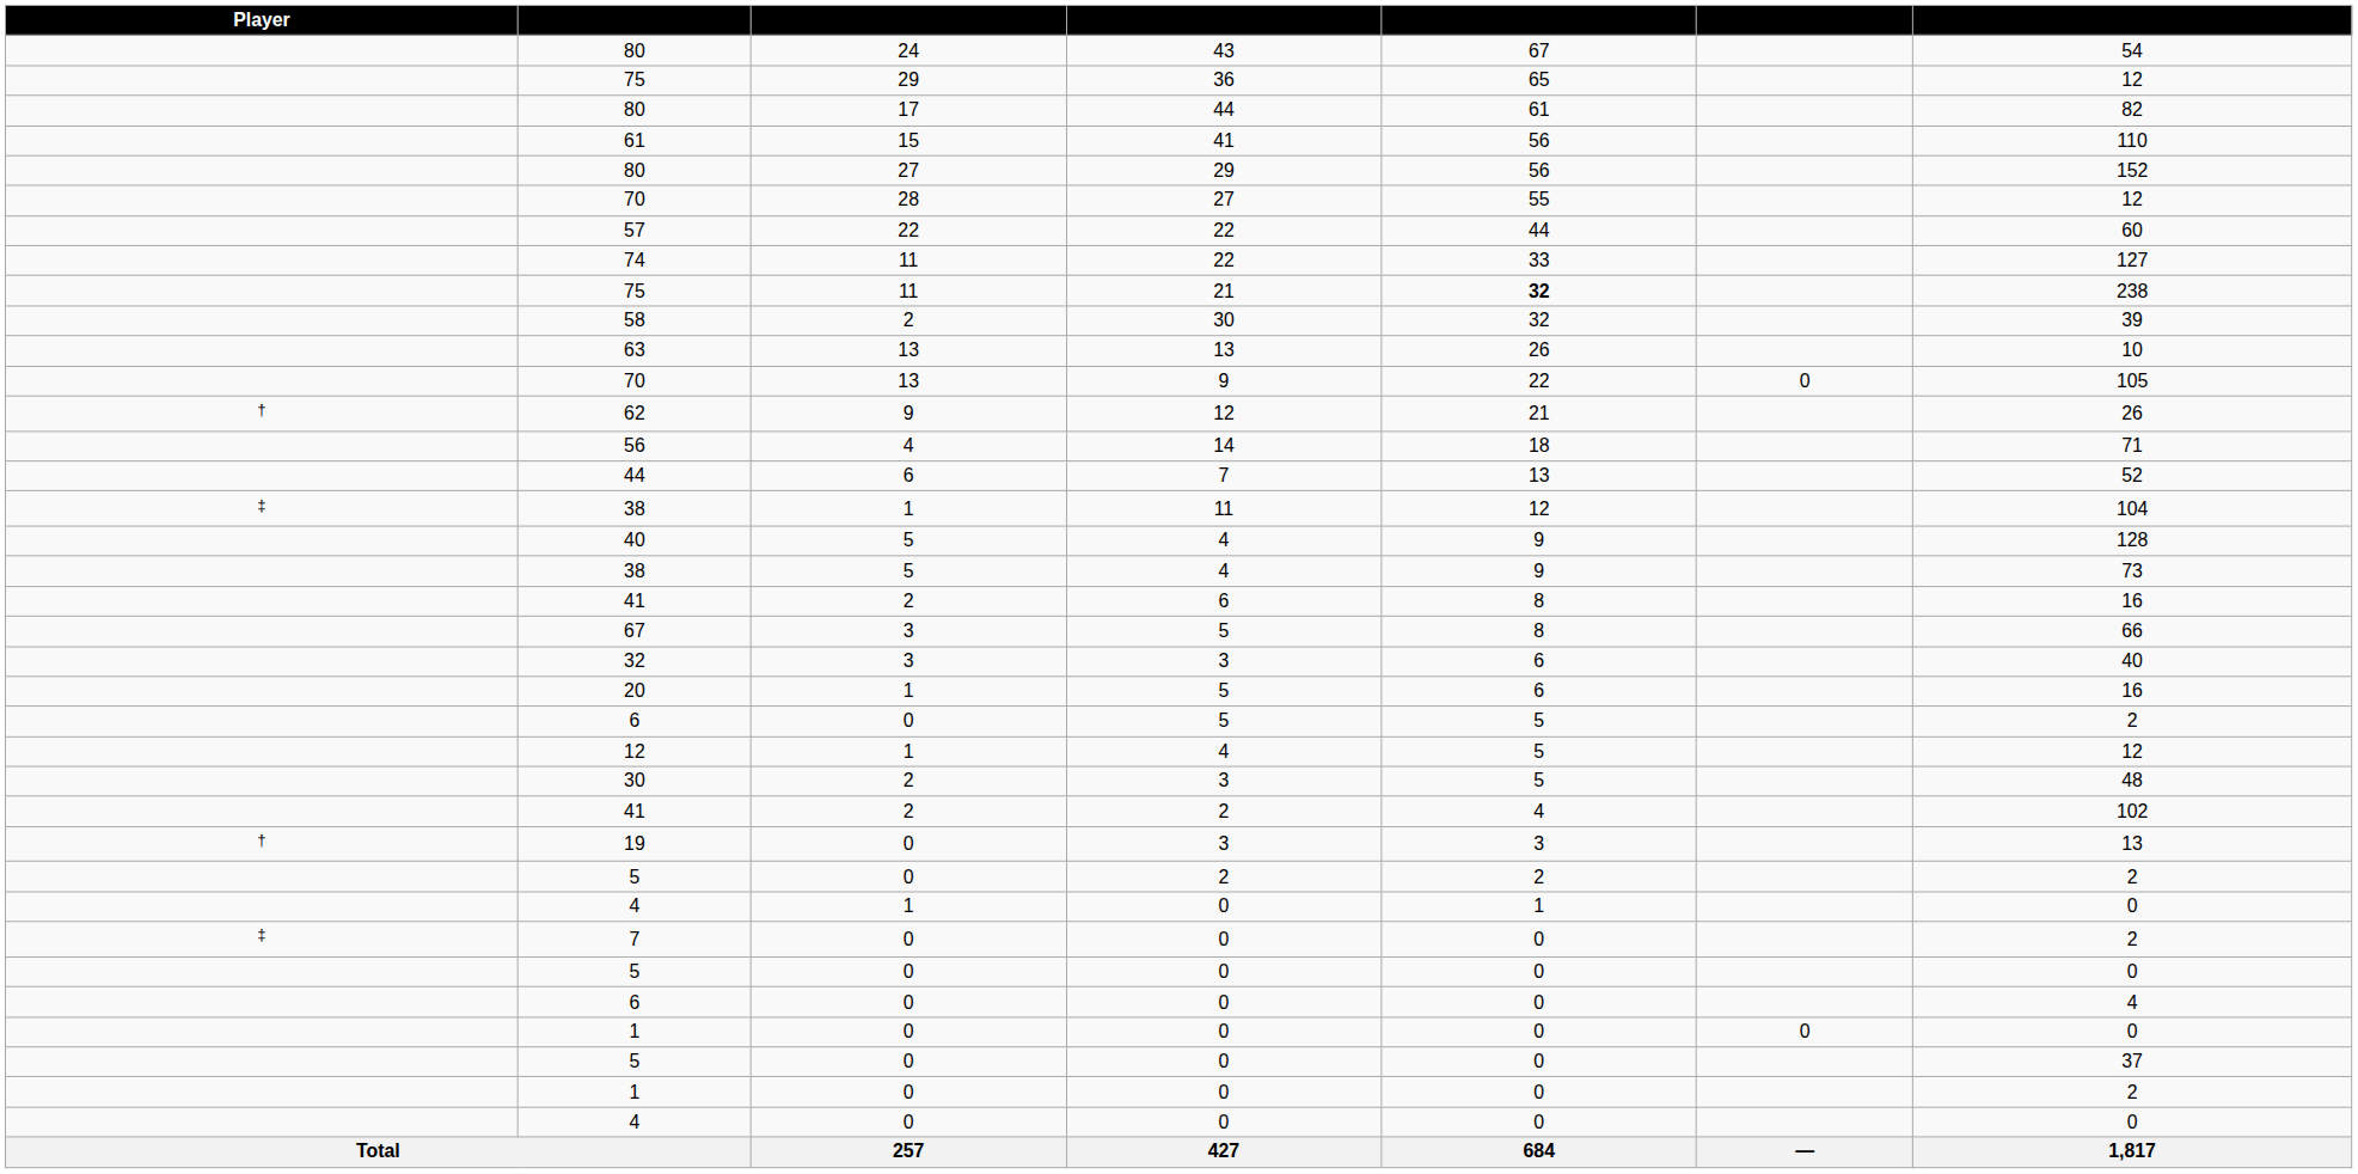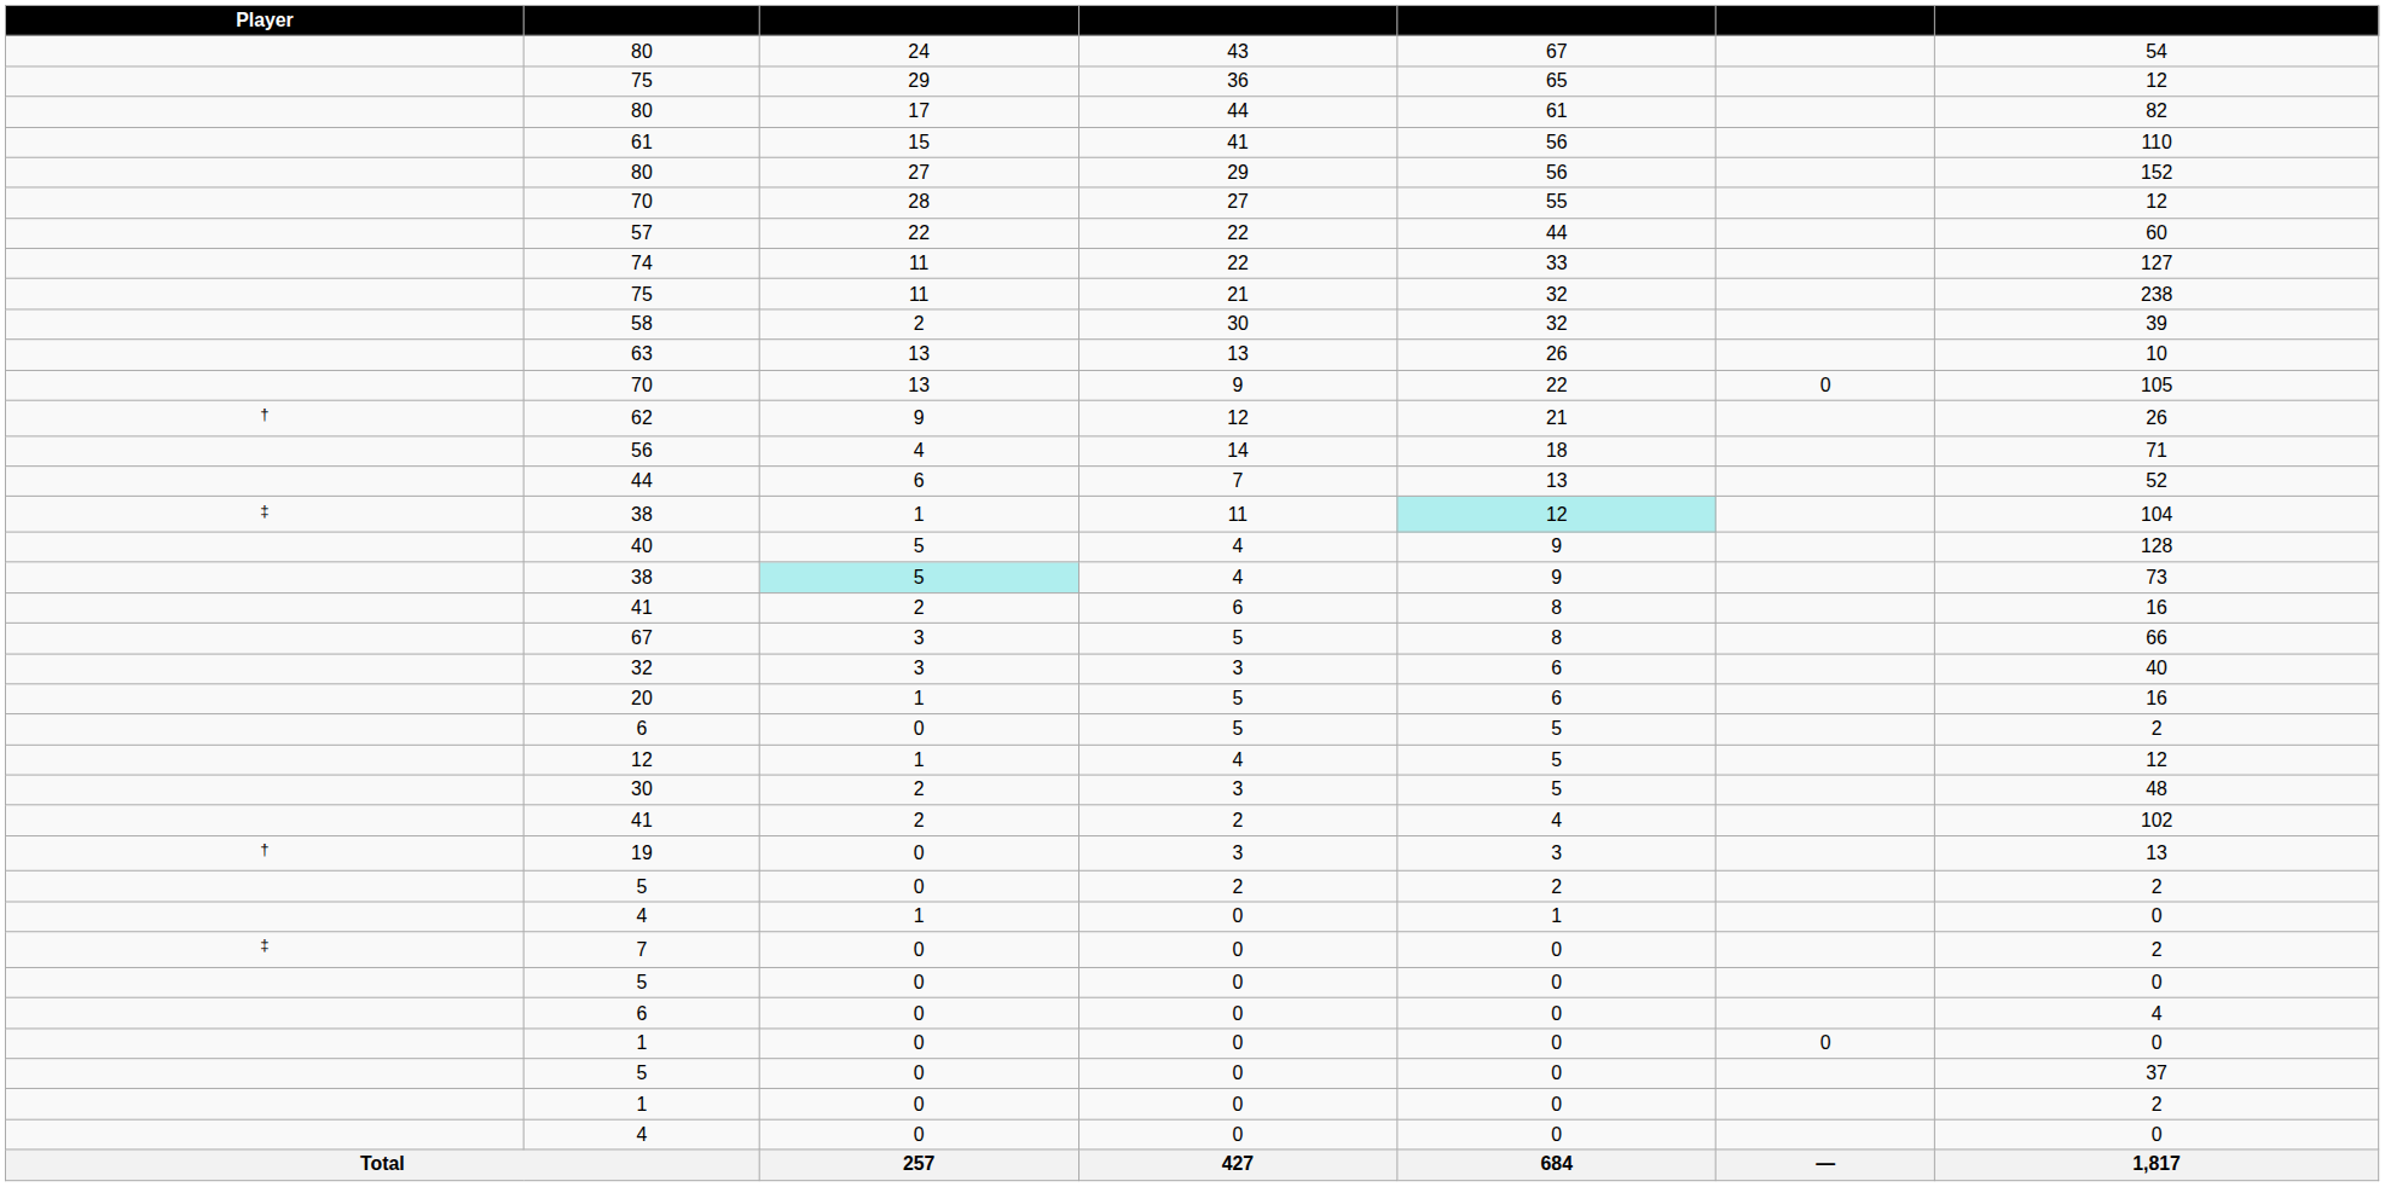75 / 21 | column 5: bold -> normal
38 / 11 | column 5: no background -> paleturquoise background
38 / 4 | column 3: no background -> paleturquoise background
